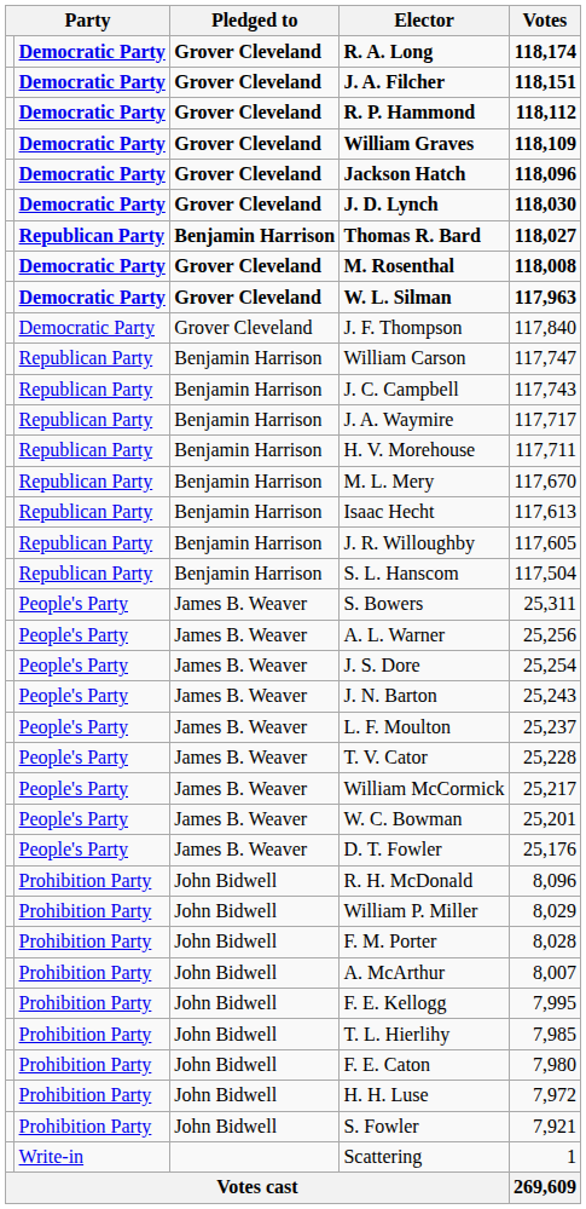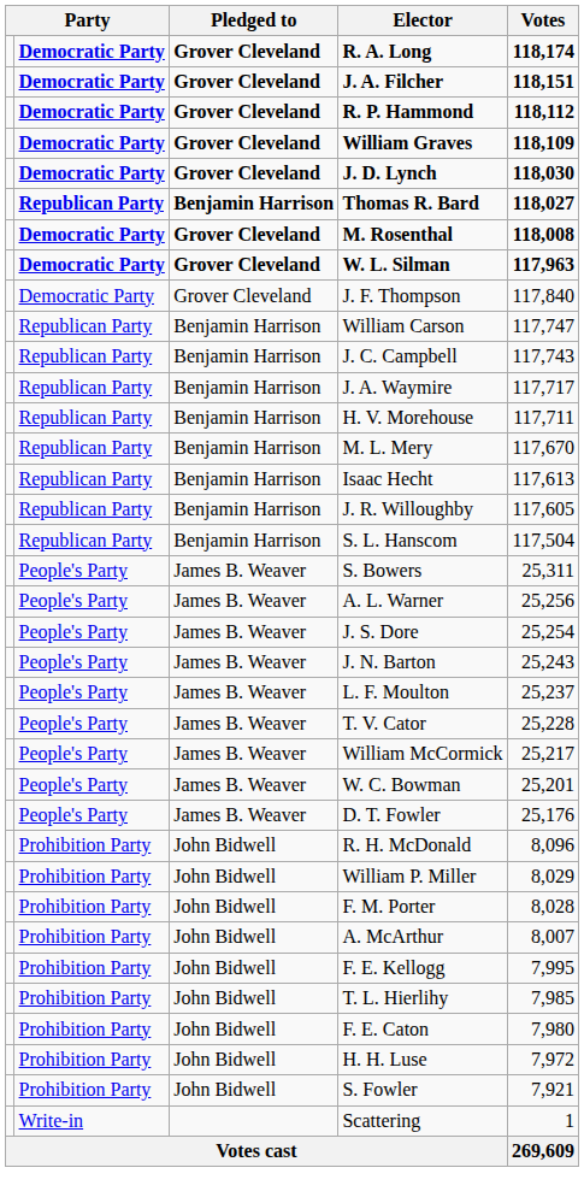- row: Democratic Party | Grover Cleveland | Jackson Hatch | 118,096
